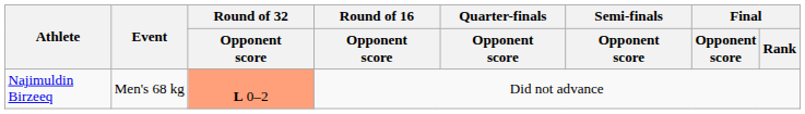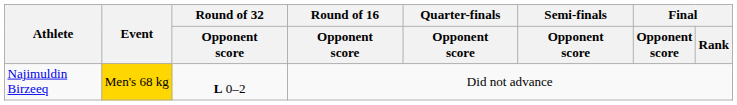Najimuldin Birzeeq | Event: no background -> gold background
Najimuldin Birzeeq | Round of 32 / Opponent score: lightsalmon background -> no background
